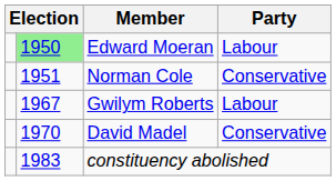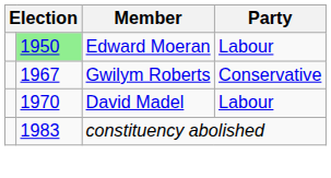- row: 1951 | Norman Cole | Conservative
Gwilym Roberts | Party: Labour -> Conservative
David Madel | Party: Conservative -> Labour
